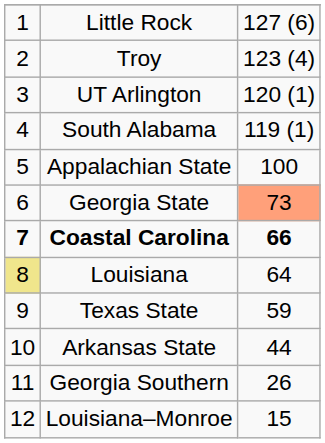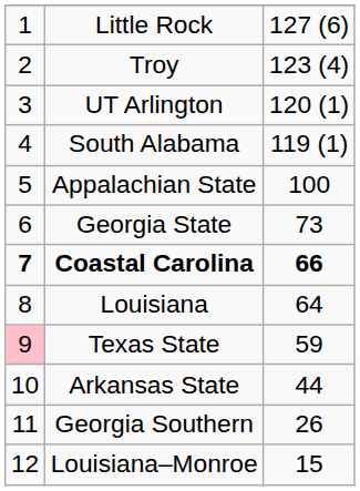Georgia State | column 3: lightsalmon background -> no background
Louisiana | column 1: khaki background -> no background
Texas State | column 1: no background -> pink background
